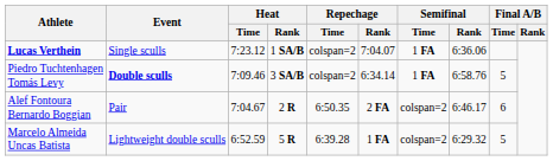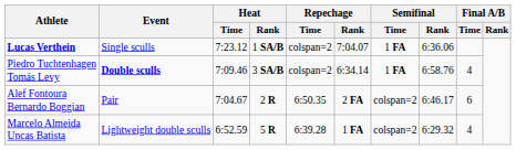Piedro Tuchtenhagen Tomás Levy | Final A/B / Time: 5 -> 4
Marcelo Almeida Uncas Batista | Final A/B / Time: 5 -> 4
